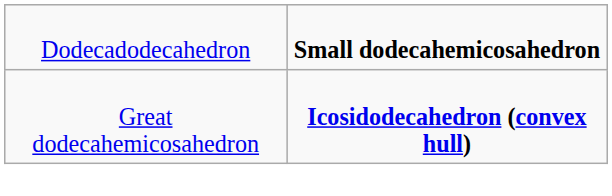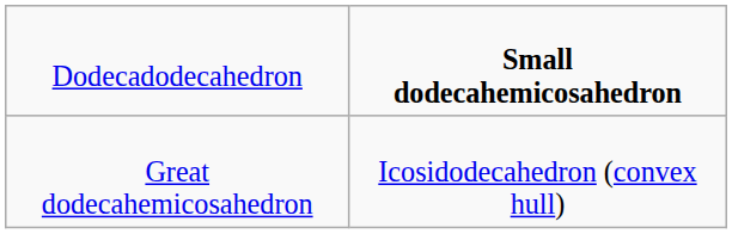Great dodecahemicosahedron | column 2: bold -> normal
